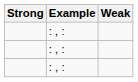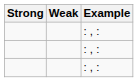columns swapped: Weak <-> Example
